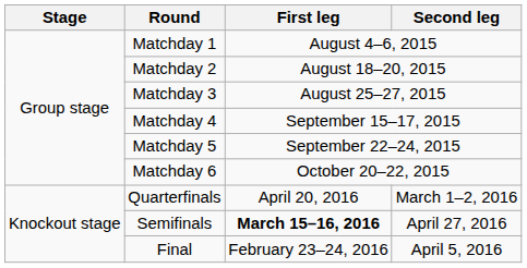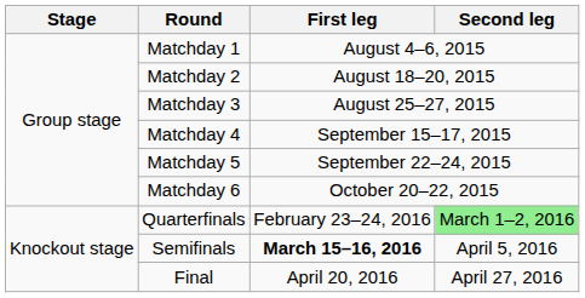Quarterfinals | First leg: April 20, 2016 -> February 23–24, 2016
Quarterfinals | Second leg: no background -> lightgreen background
Semifinals | Second leg: April 27, 2016 -> April 5, 2016
Final | First leg: February 23–24, 2016 -> April 20, 2016
Final | Second leg: April 5, 2016 -> April 27, 2016
